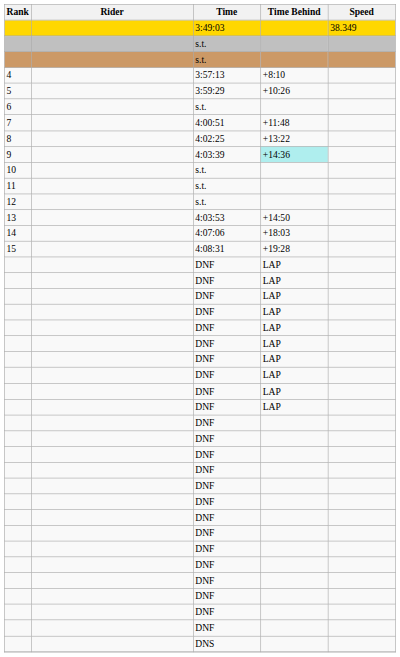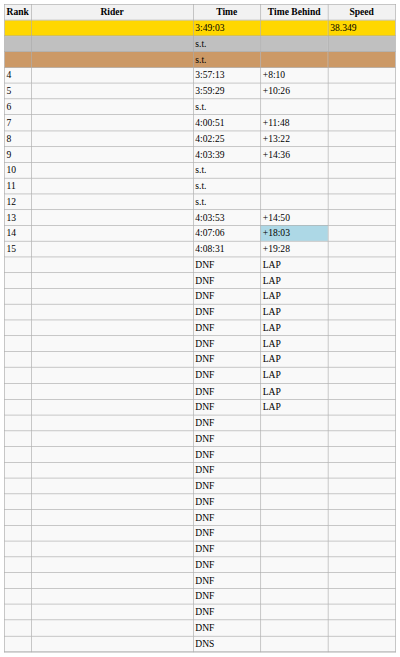9 | Time Behind: paleturquoise background -> no background
14 | Time Behind: no background -> lightblue background
